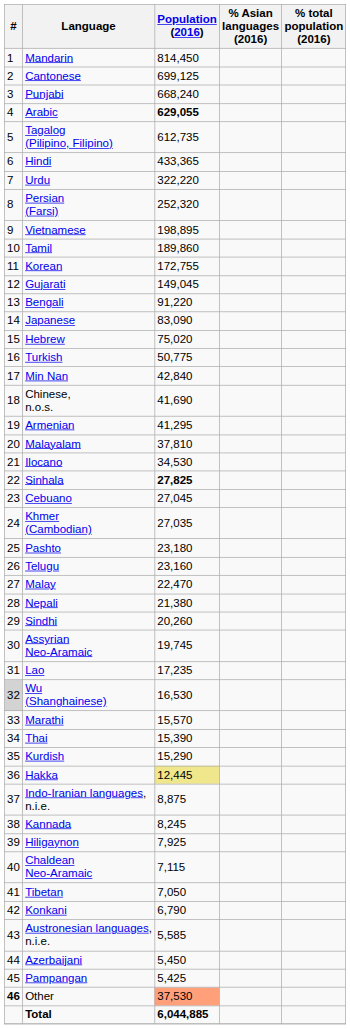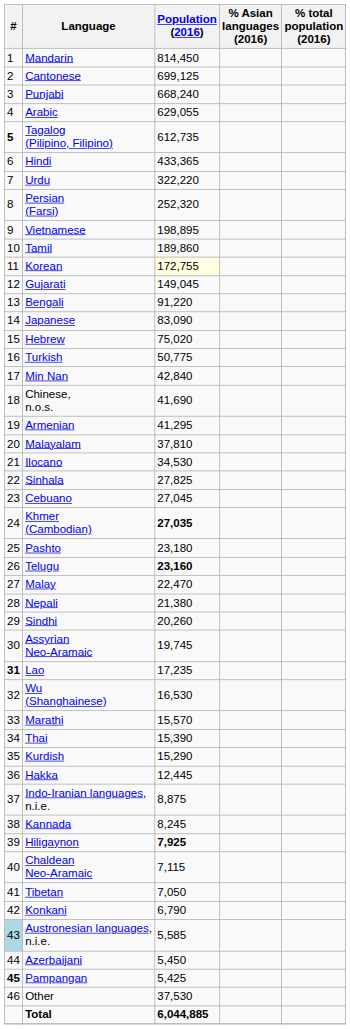Arabic | Population (2016): bold -> normal
Tagalog (Pilipino, Filipino) | #: normal -> bold
Korean | Population (2016): no background -> lightyellow background
Sinhala | Population (2016): bold -> normal
Khmer (Cambodian) | Population (2016): normal -> bold
Telugu | Population (2016): normal -> bold
Lao | #: normal -> bold
Wu (Shanghainese) | #: lightgrey background -> no background
Hakka | Population (2016): khaki background -> no background
Hiligaynon | Population (2016): normal -> bold
Austronesian languages, n.i.e. | #: no background -> lightblue background
Pampangan | #: normal -> bold
Other | #: bold -> normal
Other | Population (2016): lightsalmon background -> no background
